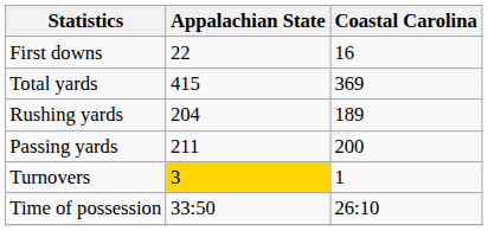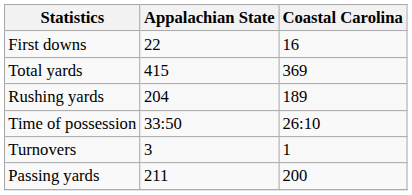rows swapped: Passing yards <-> Time of possession
Turnovers | Appalachian State: gold background -> no background
